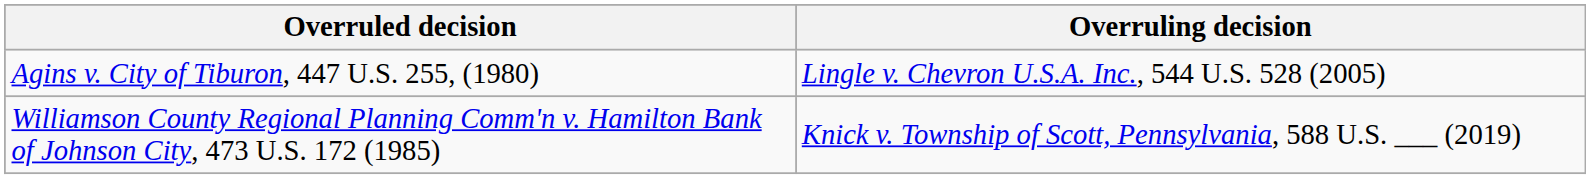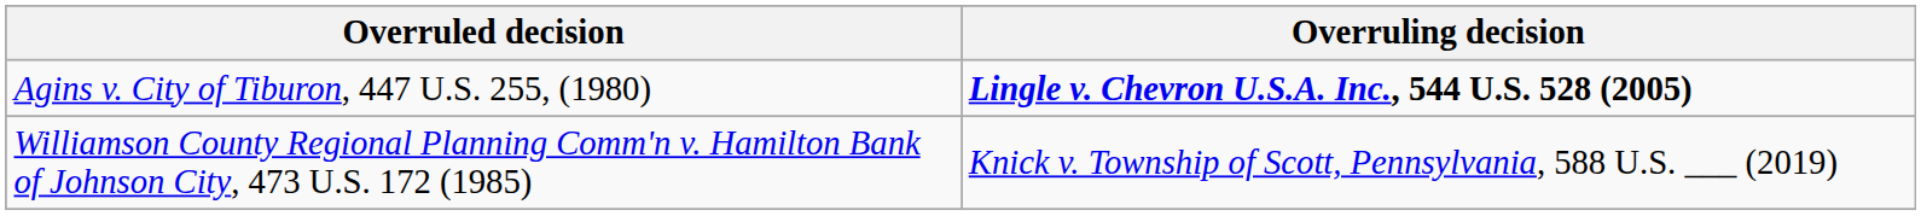Agins v. City of Tiburon, 447 U.S. 255, (1980) | Overruling decision: normal -> bold
